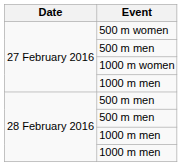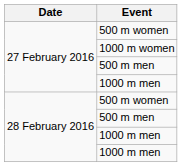row 3 | Event: 500 m men -> 1000 m women
row 4 | Event: 1000 m women -> 500 m men
row 6 | Event: 500 m men -> 500 m women
